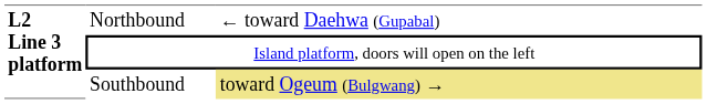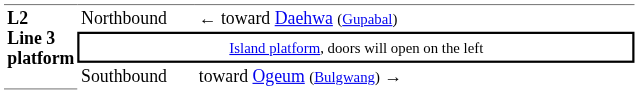Southbound | column 3: khaki background -> no background
